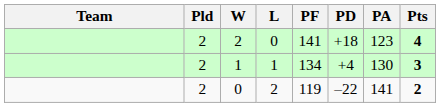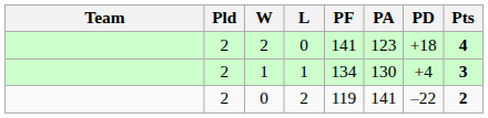columns swapped: PA <-> PD
